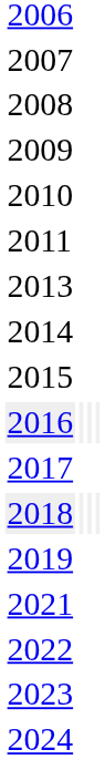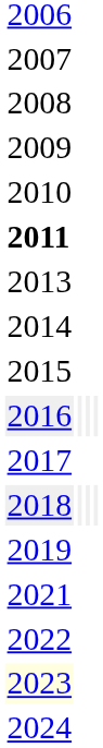2011 | column 1: normal -> bold
2023 | column 1: no background -> lightyellow background
